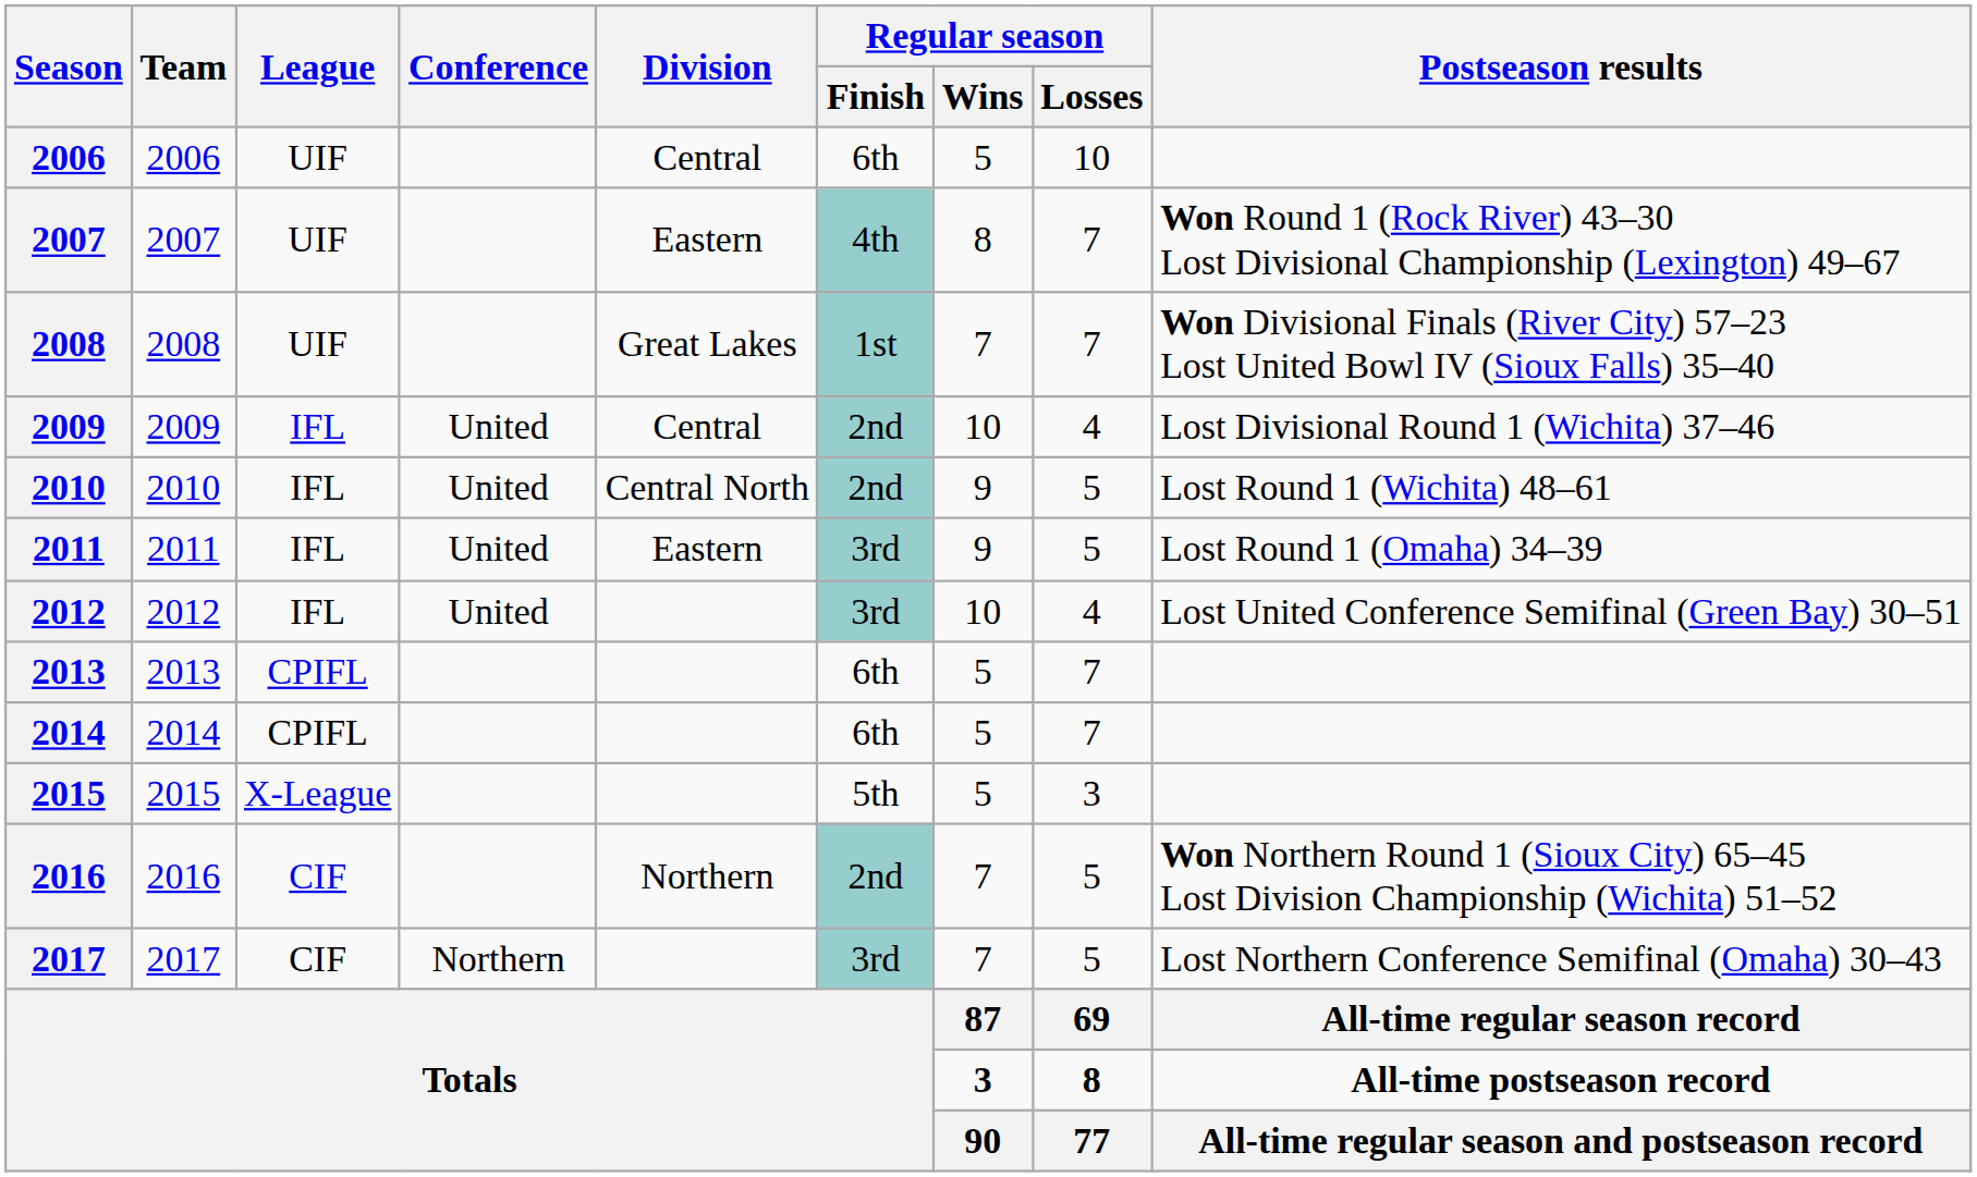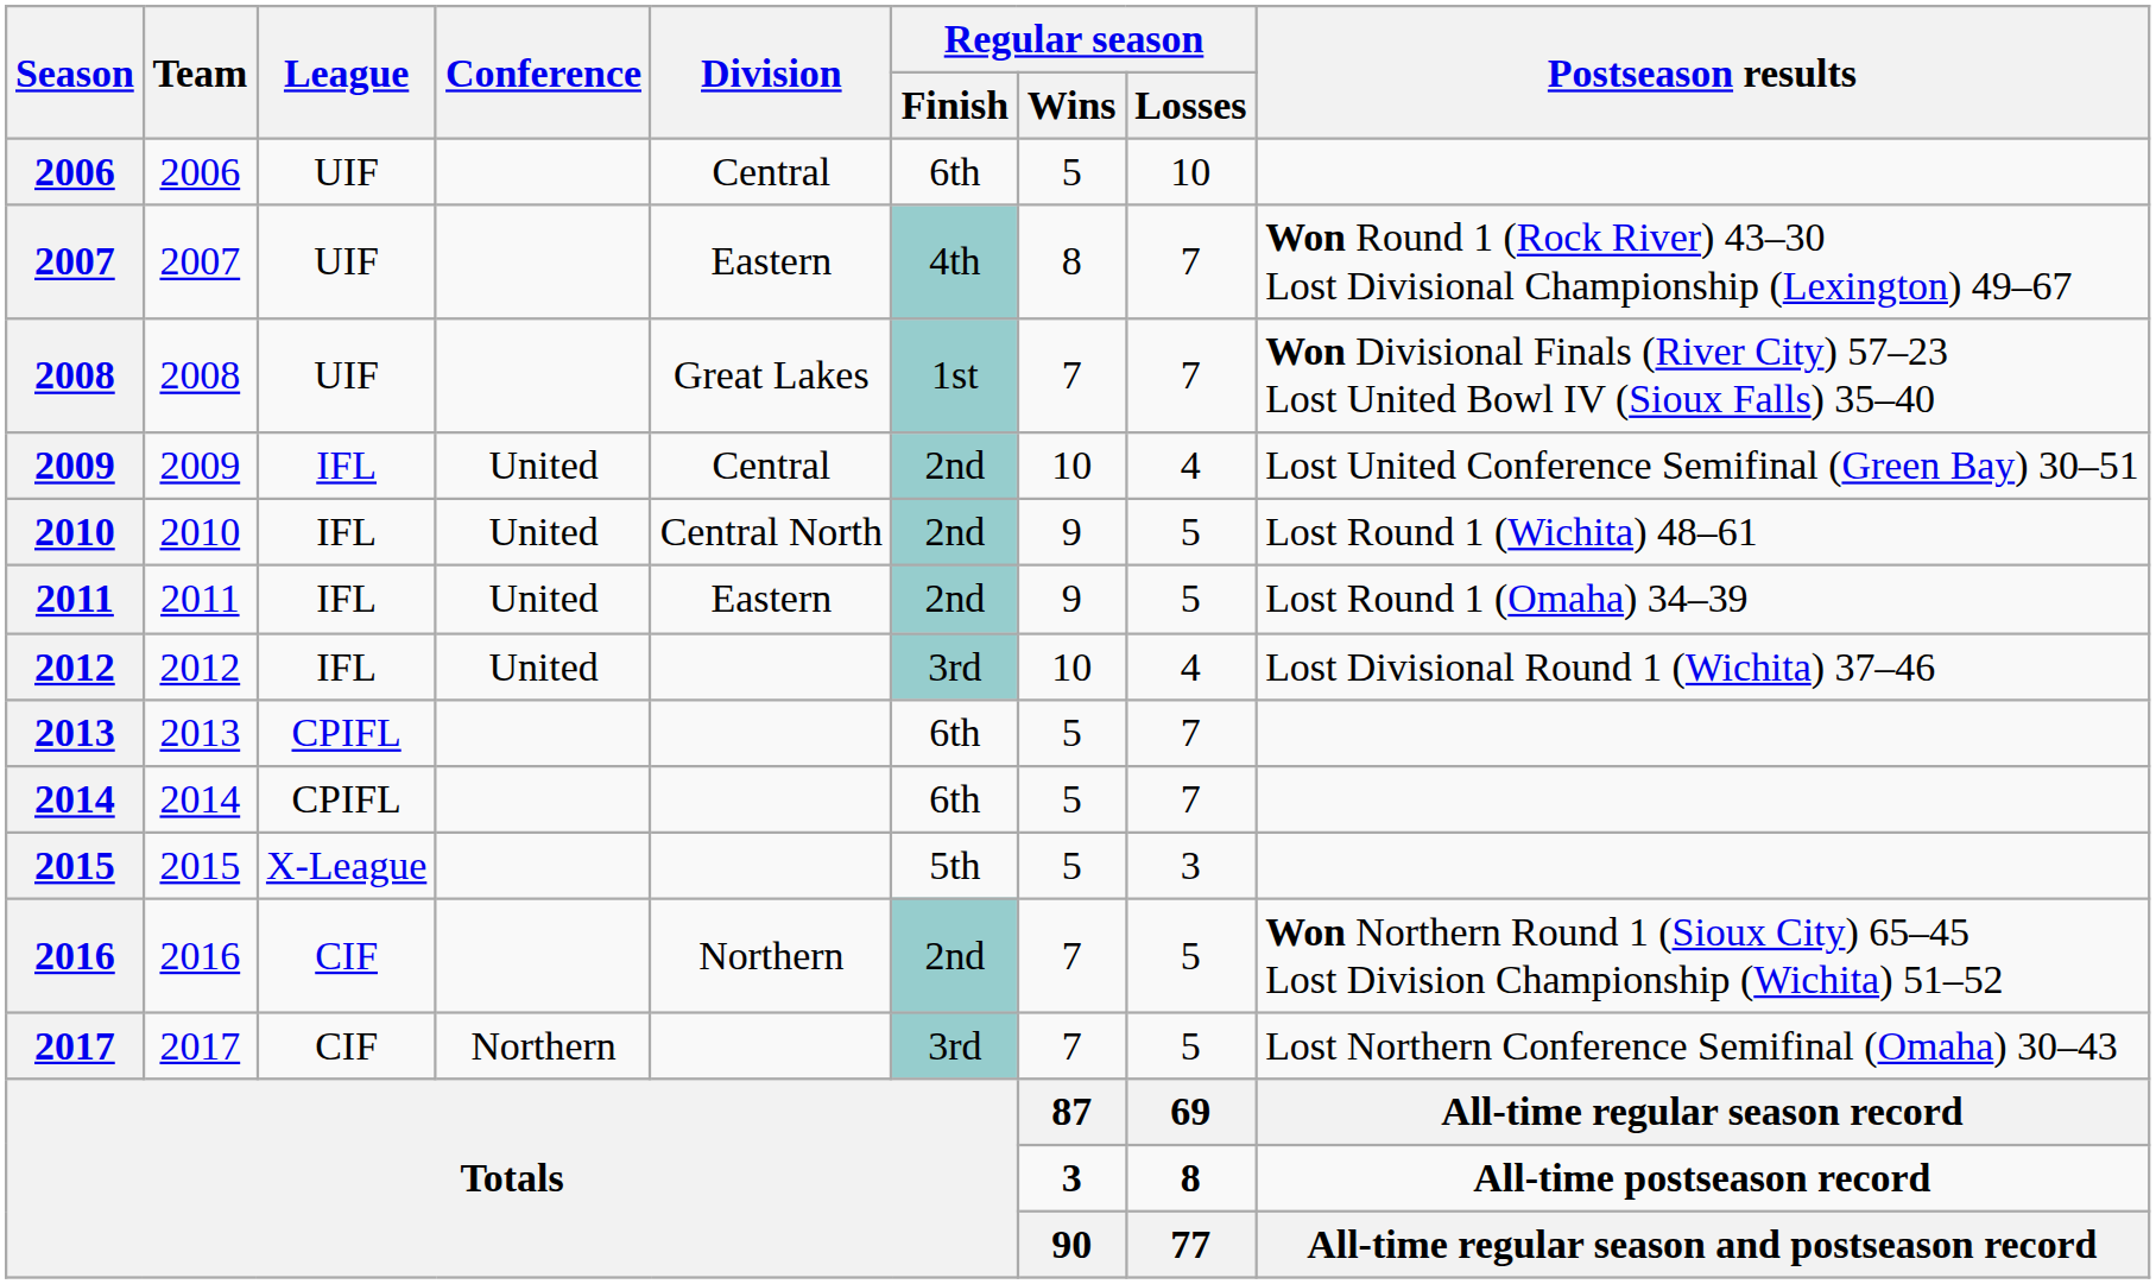row 6 | Postseason results: Lost Divisional Round 1 (Wichita) 37–46 -> Lost United Conference Semifinal (Green Bay) 30–51
row 8 | Regular season / Finish: 3rd -> 2nd
row 9 | Postseason results: Lost United Conference Semifinal (Green Bay) 30–51 -> Lost Divisional Round 1 (Wichita) 37–46
